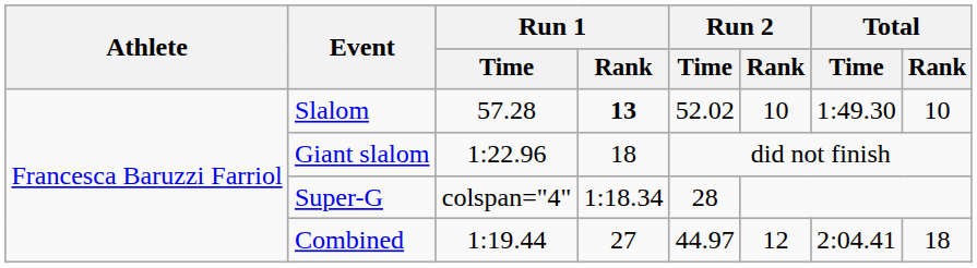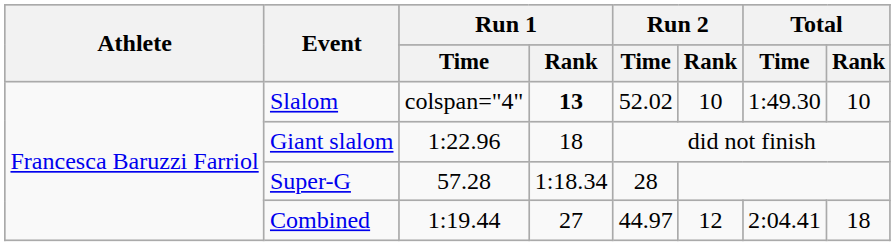Slalom | Run 1 / Time: 57.28 -> colspan="4"
Super-G | Run 1 / Time: colspan="4" -> 57.28
